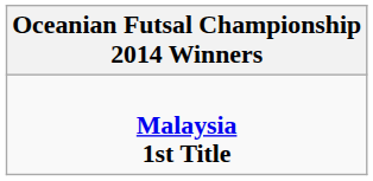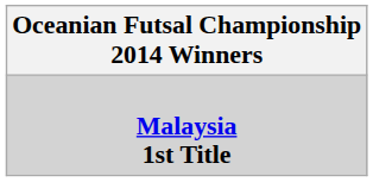row 2 | column 1: no background -> lightgrey background
